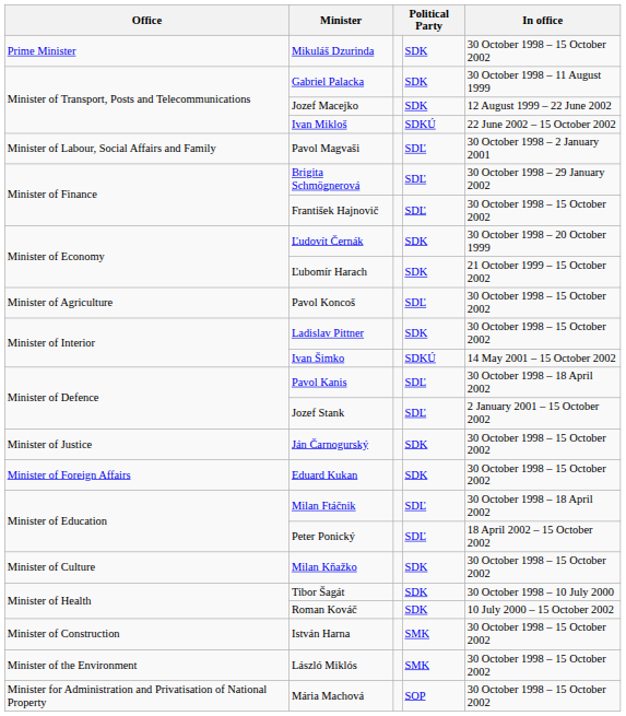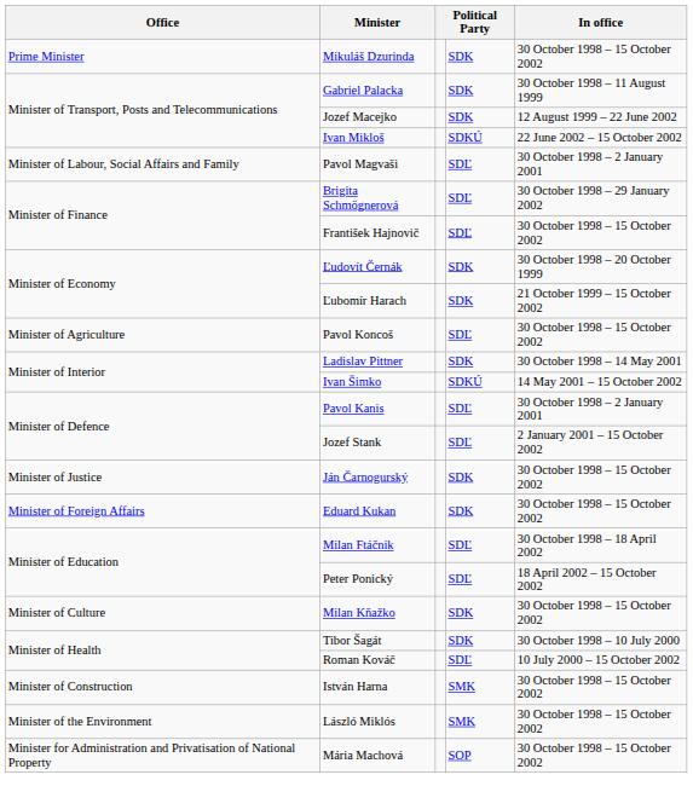Ladislav Pittner | In office: 30 October 1998 – 15 October 2002 -> 30 October 1998 – 14 May 2001
Pavol Kanis | In office: 30 October 1998 – 18 April 2002 -> 30 October 1998 – 2 January 2001
Roman Kováč | column 4: SDK -> SDĽ
